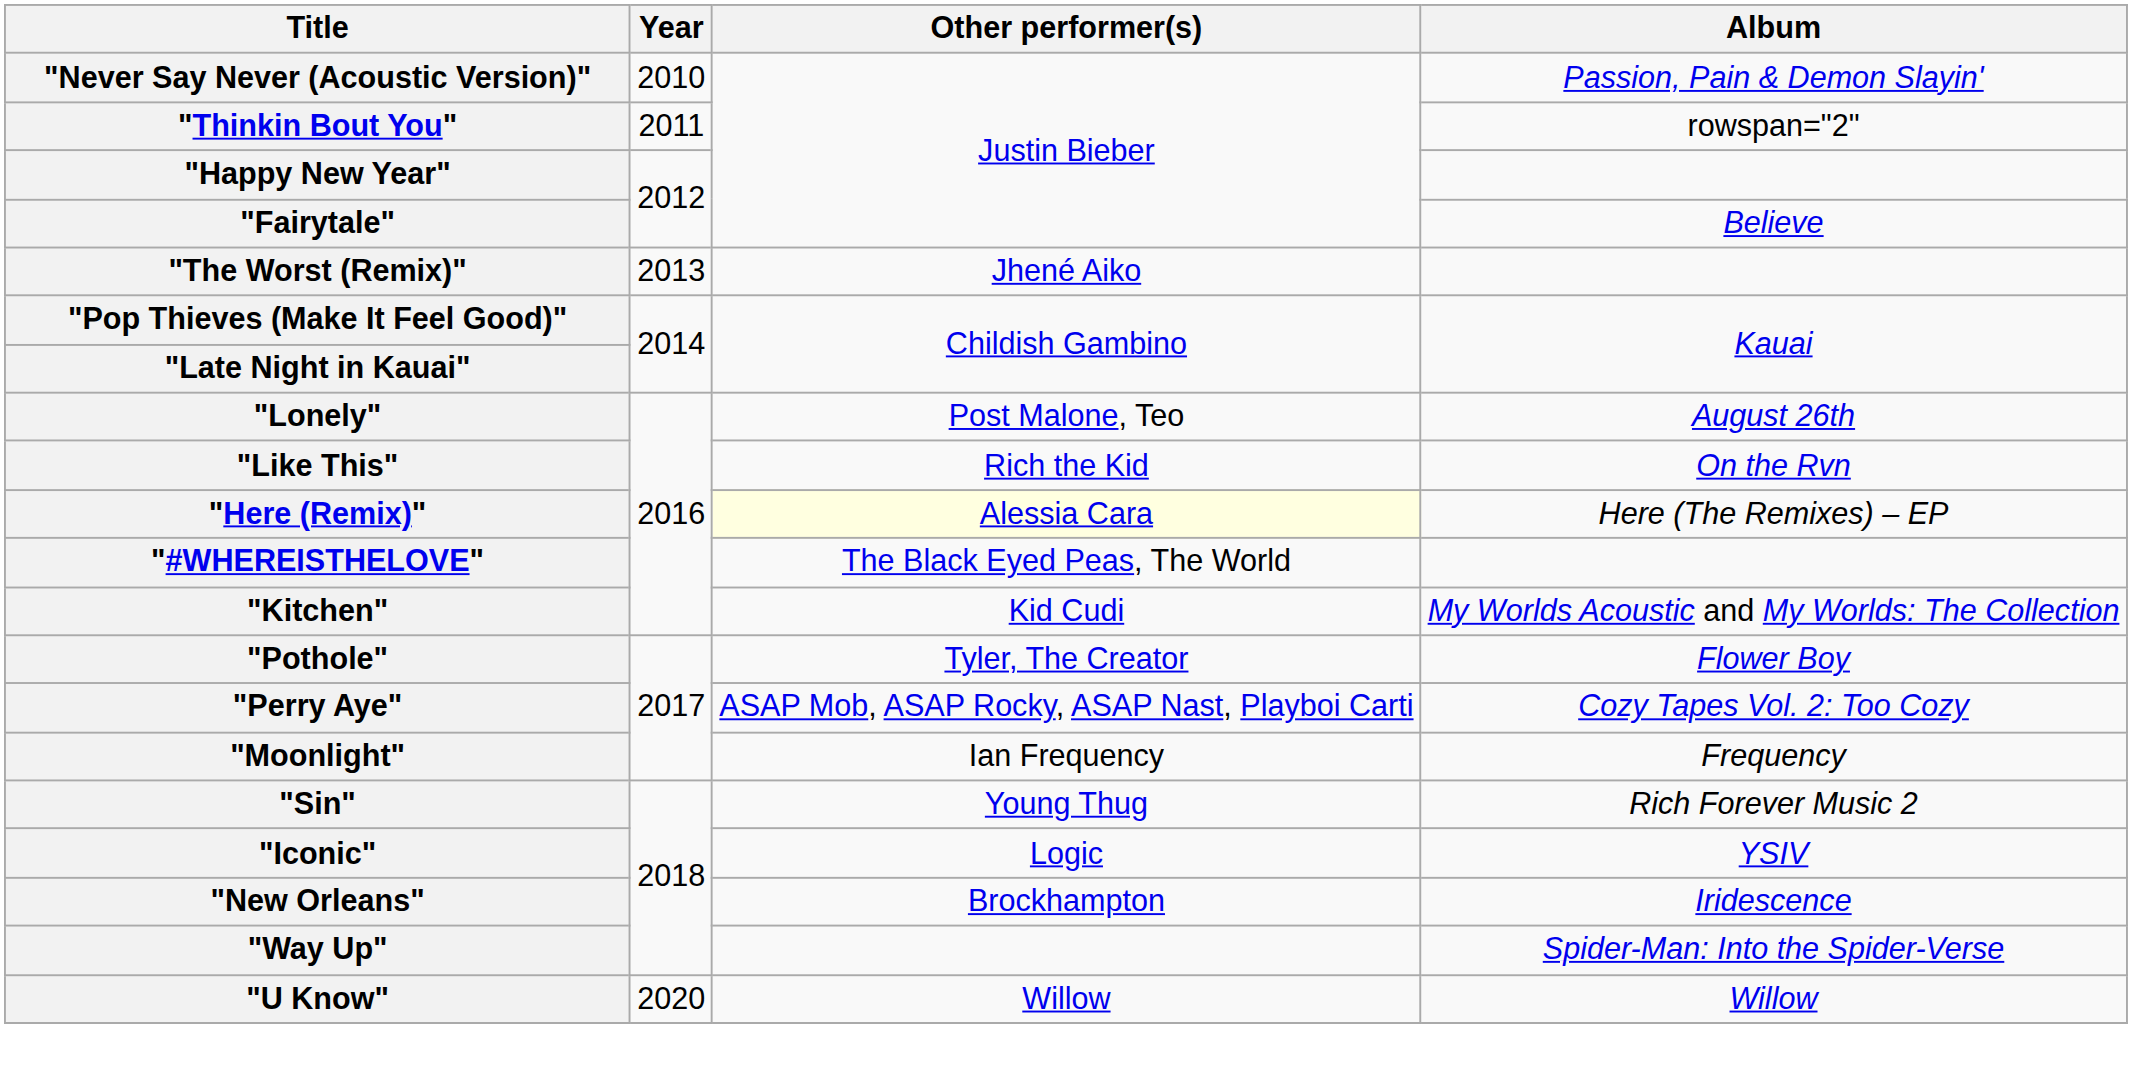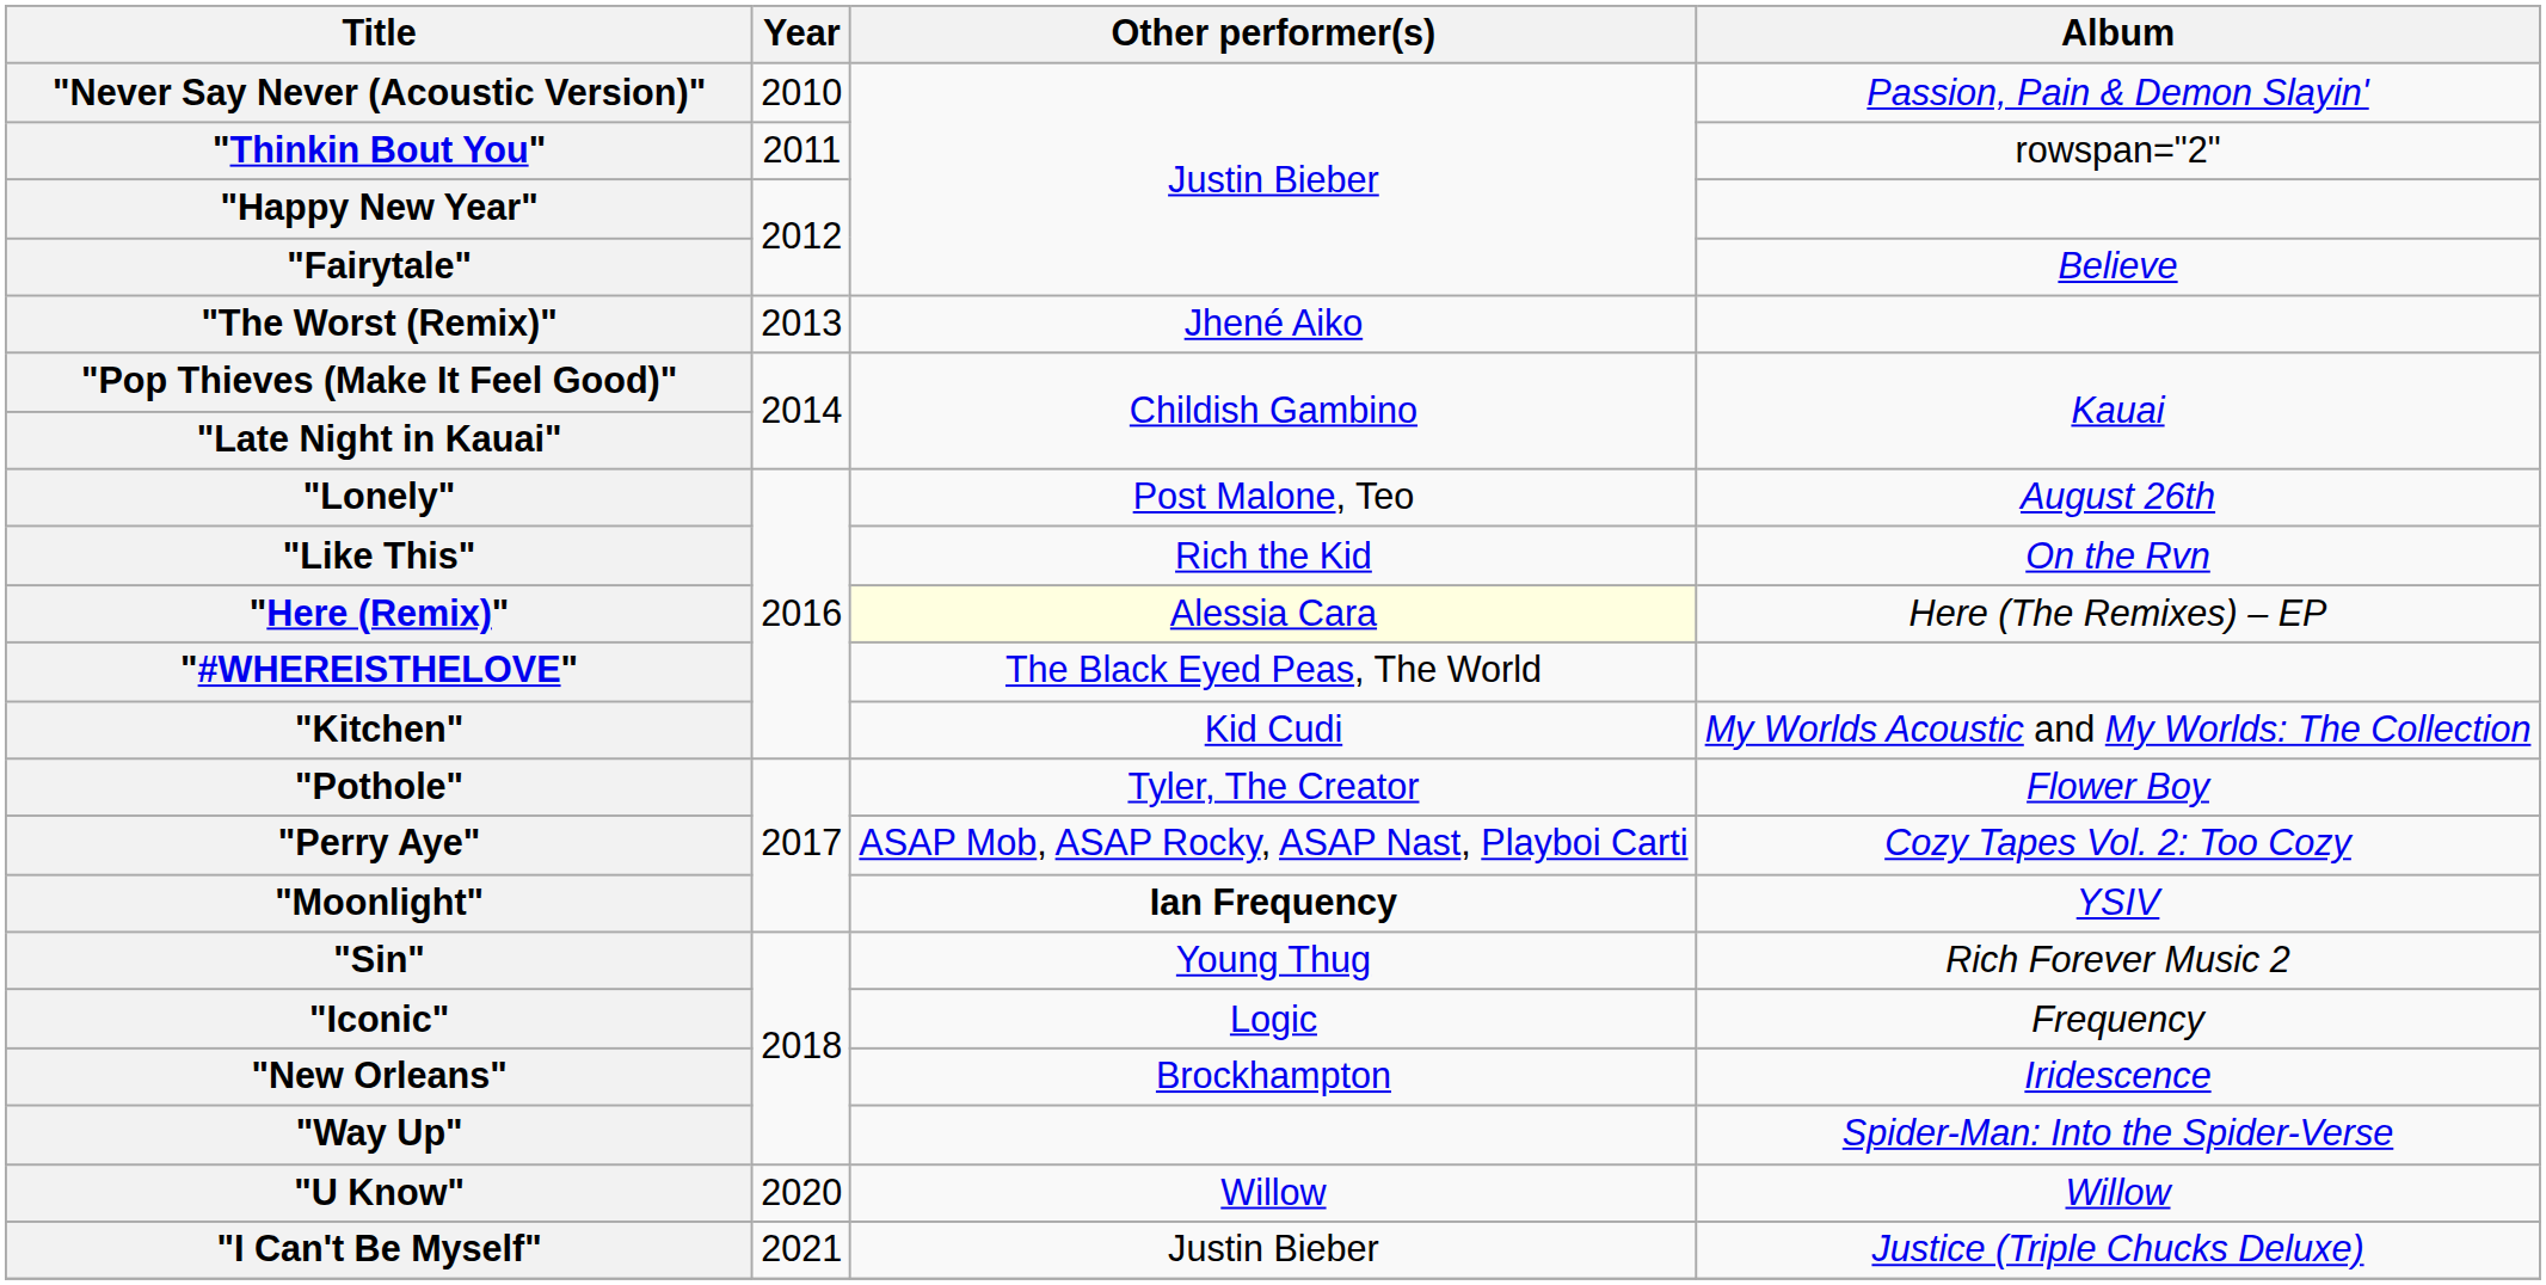"Moonlight" | Other performer(s): normal -> bold
"Moonlight" | Album: Frequency -> YSIV
"Iconic" | Album: YSIV -> Frequency
+ row: "I Can't Be Myself" | 2021 | Justin Bieber | Justice (Triple Chucks Deluxe)
